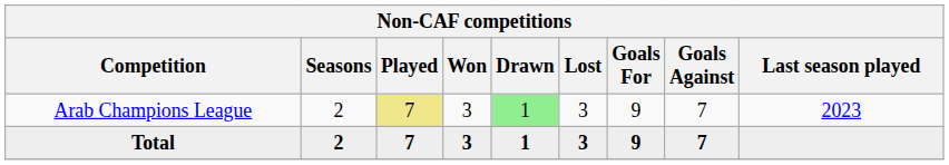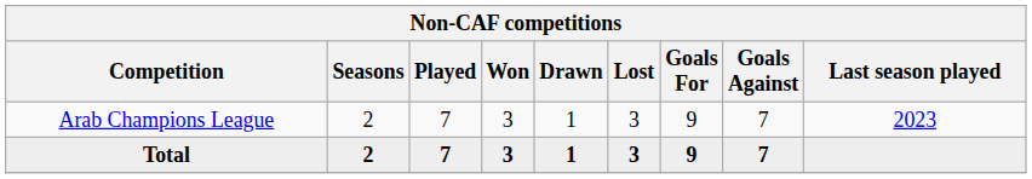Arab Champions League | Played: khaki background -> no background
Arab Champions League | Drawn: lightgreen background -> no background
